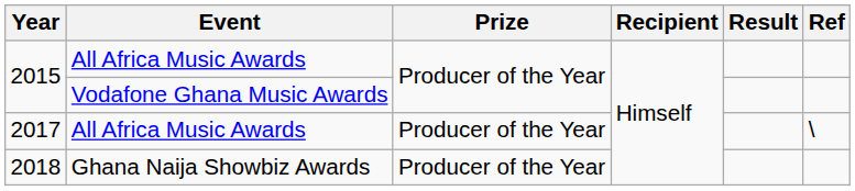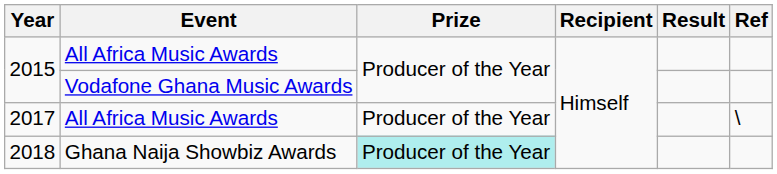2018 | Prize: no background -> paleturquoise background
